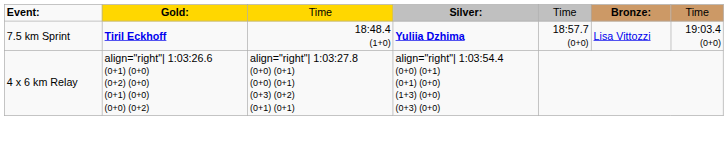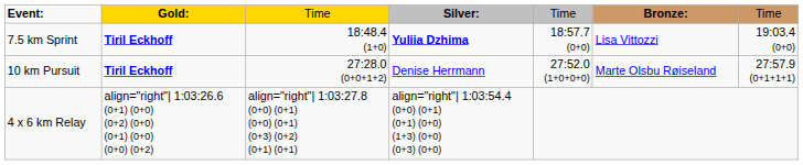+ row: 10 km Pursuit | Tiril Eckhoff | 27:28.0 (0+0+1+2) | Denise Herrmann | 27:52.0 (1+0+0+0) | Marte Olsbu Røiseland | 27:57.9 (0+1+1+1)
